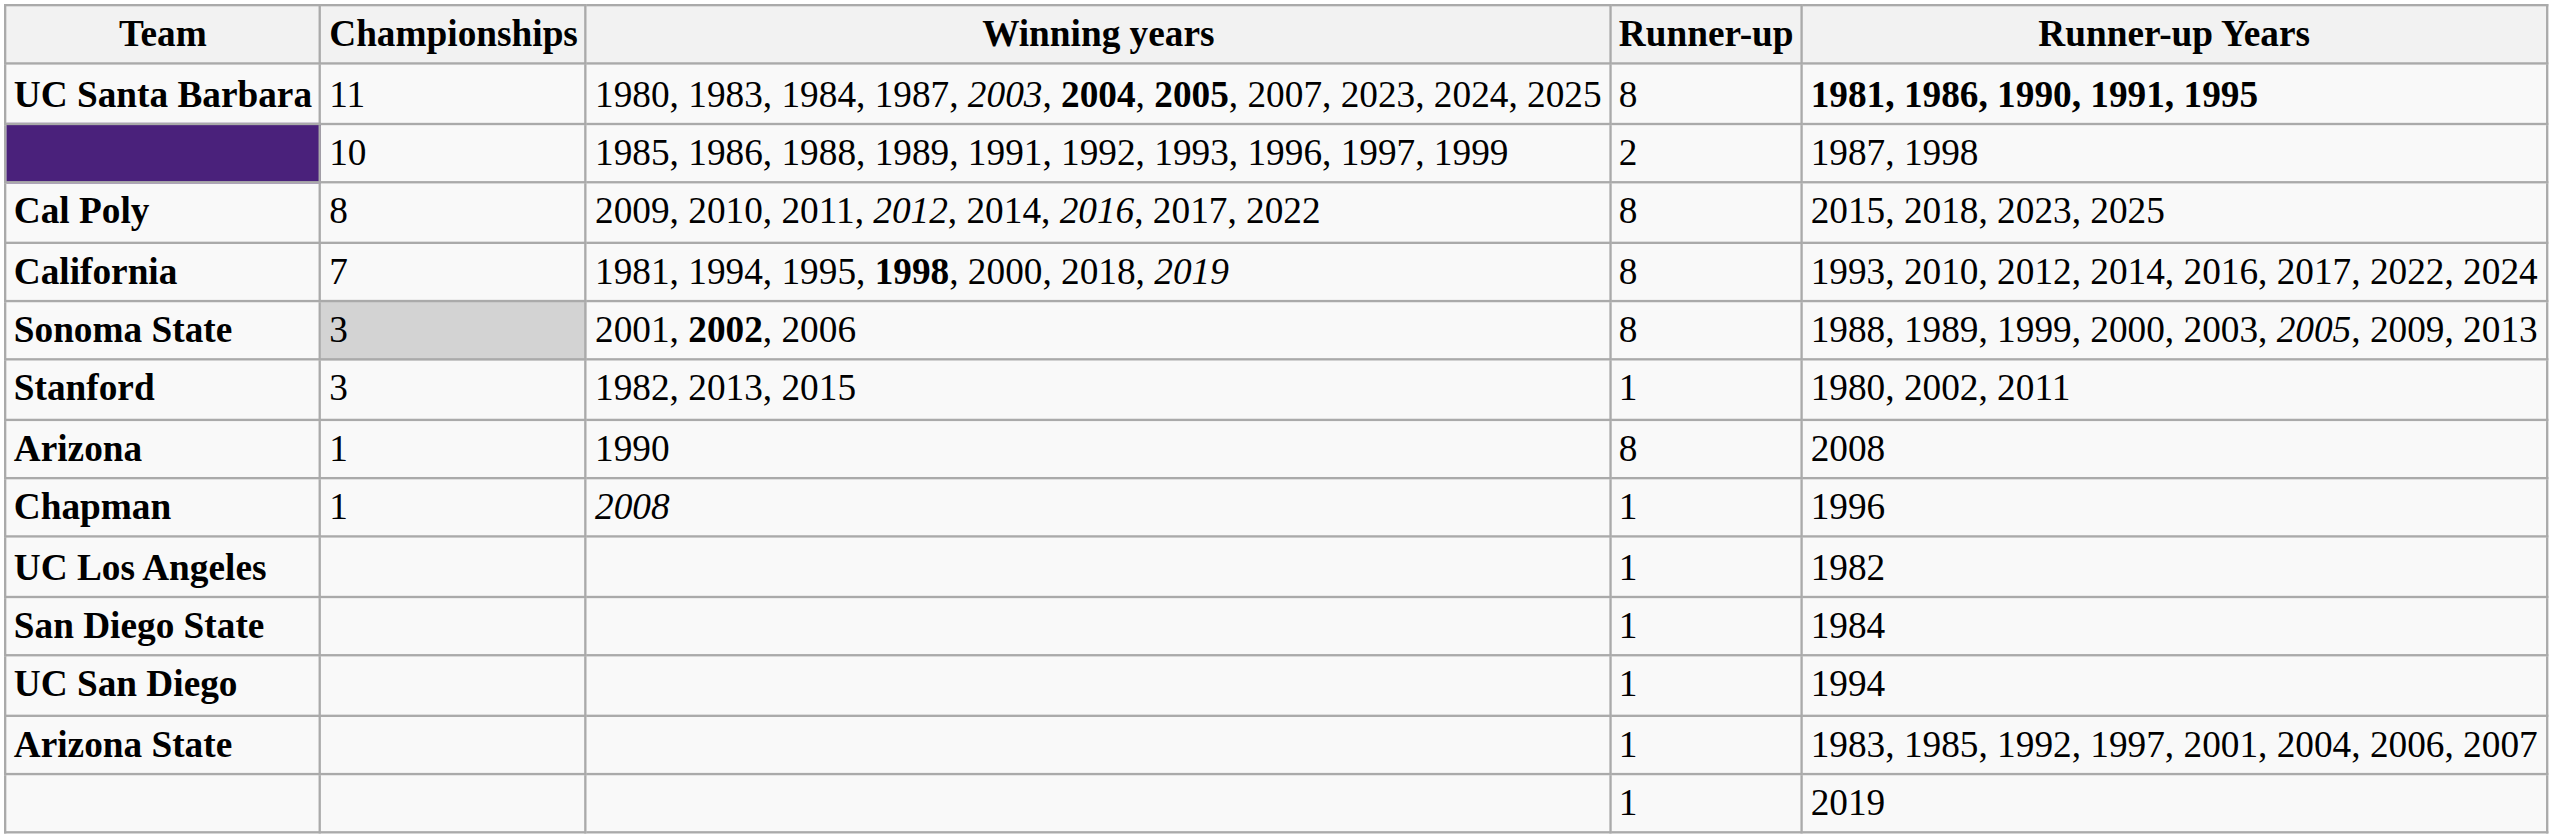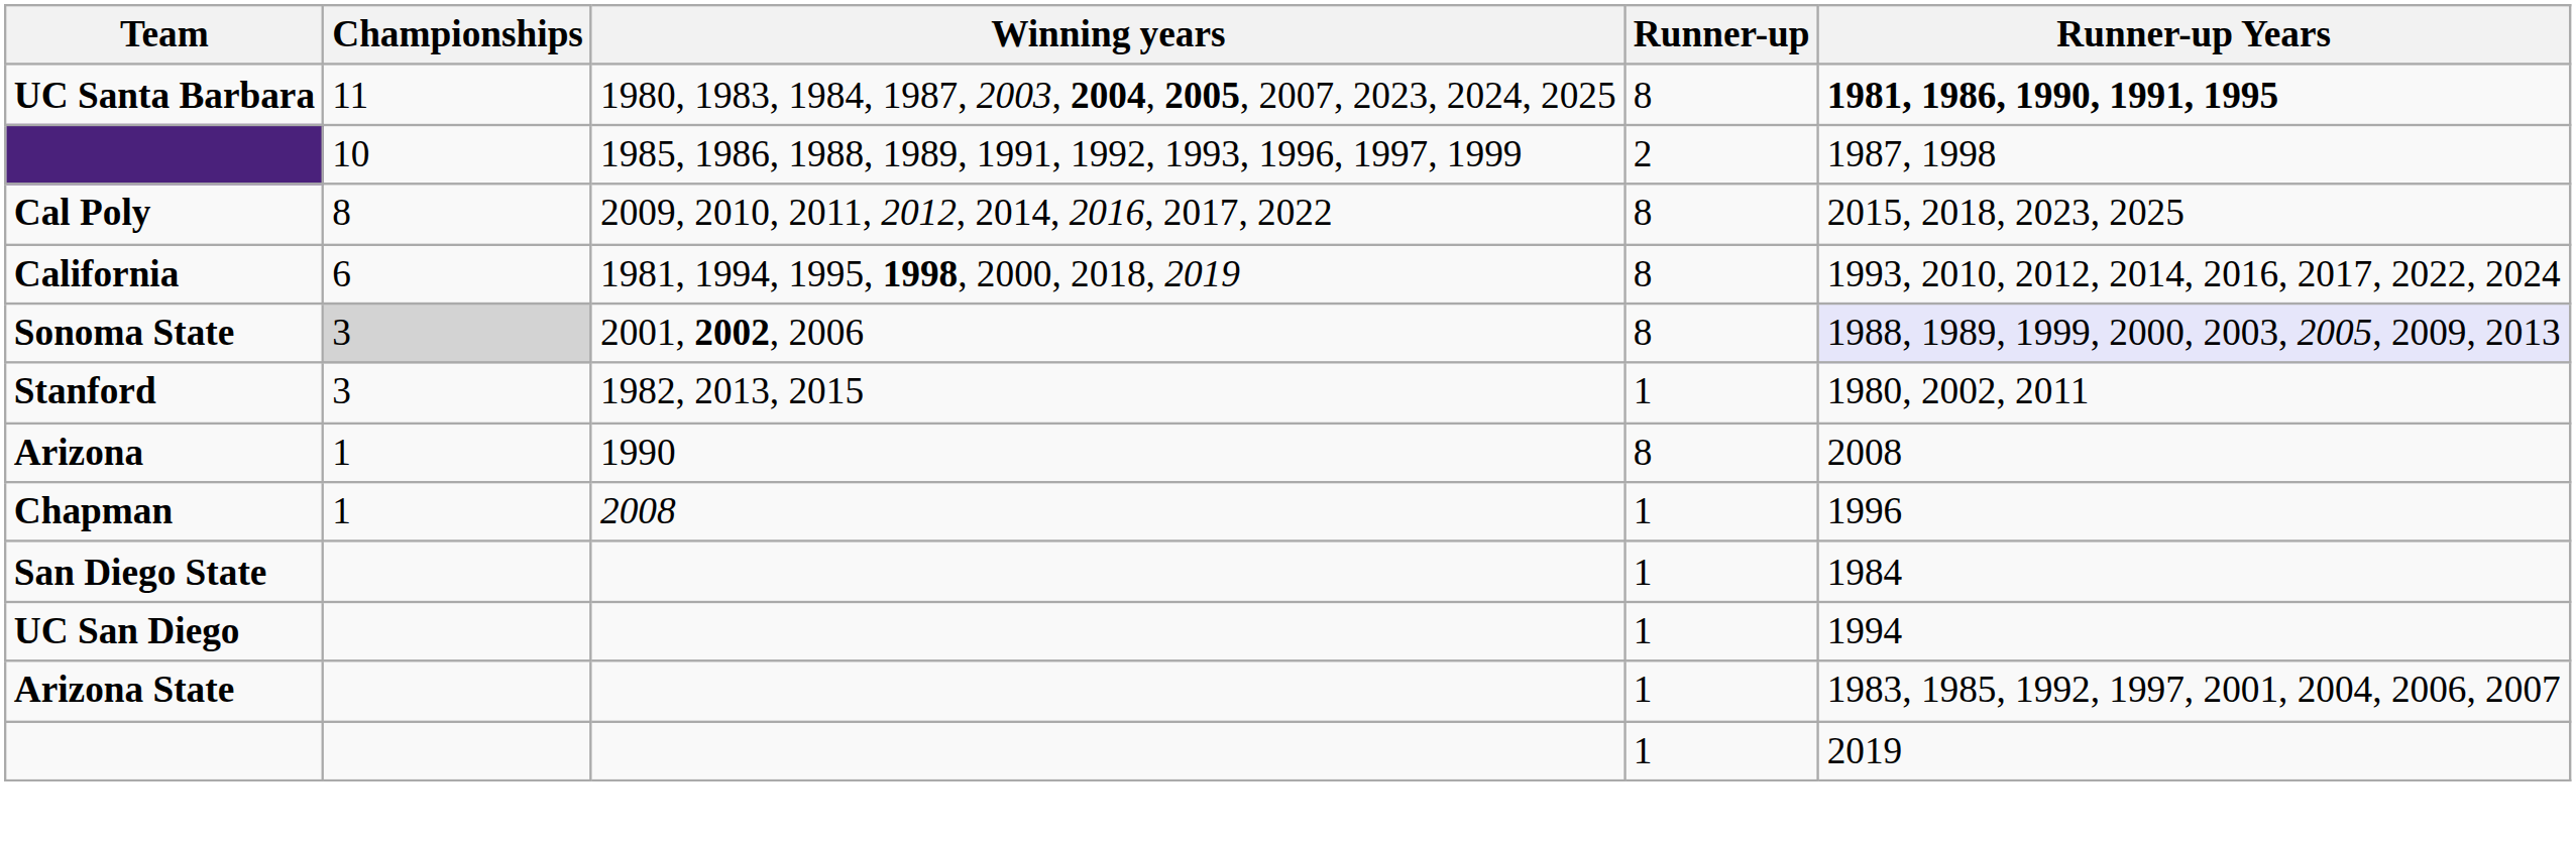California | Championships: 7 -> 6
Sonoma State | Runner-up Years: no background -> lavender background
- row: UC Los Angeles | 1 | 1982
